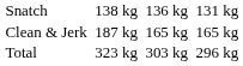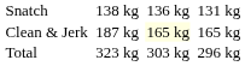Clean & Jerk | column 3: no background -> lightyellow background
